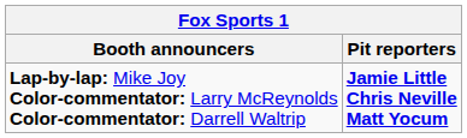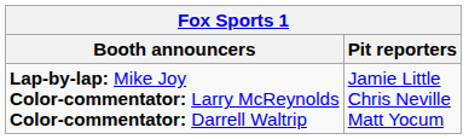row 3 | Pit reporters: bold -> normal
